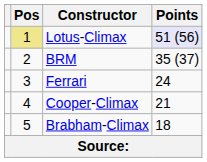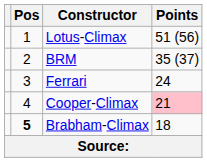Lotus-Climax | Pos: khaki background -> no background
Lotus-Climax | Points: lavender background -> no background
Cooper-Climax | Points: no background -> pink background
Brabham-Climax | Pos: normal -> bold
